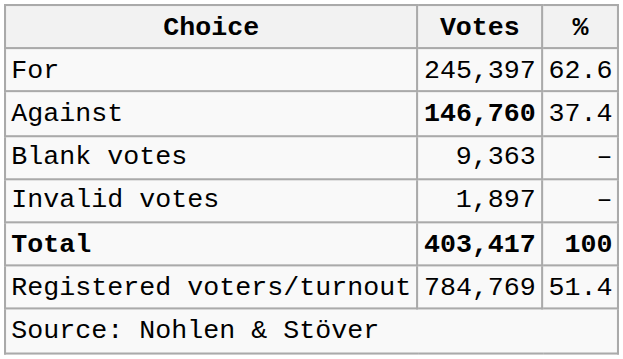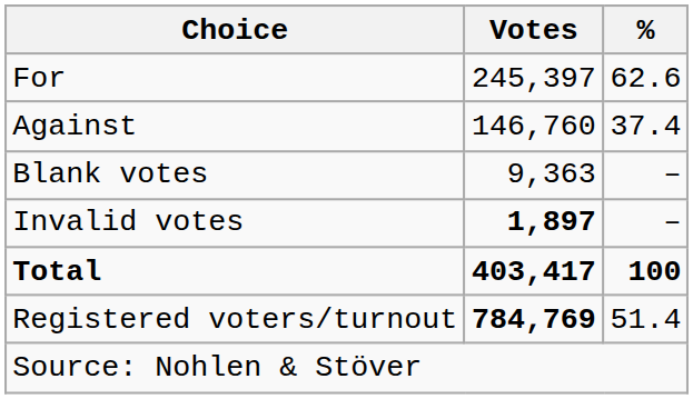Against | Votes: bold -> normal
Invalid votes | Votes: normal -> bold
Registered voters/turnout | Votes: normal -> bold
